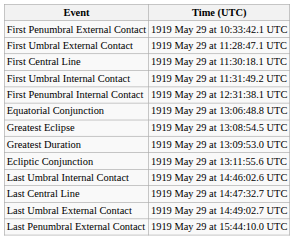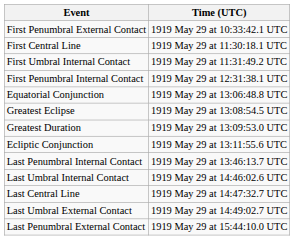- row: First Umbral External Contact | 1919 May 29 at 11:28:47.1 UTC
+ row: Last Penumbral Internal Contact | 1919 May 29 at 13:46:13.7 UTC
